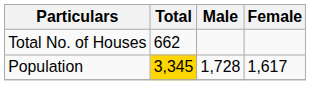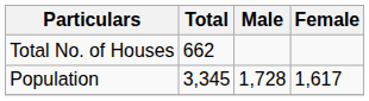Population | Total: gold background -> no background
